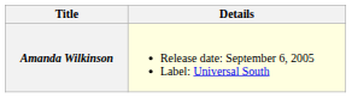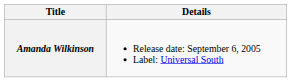Amanda Wilkinson | Details: lightyellow background -> no background
